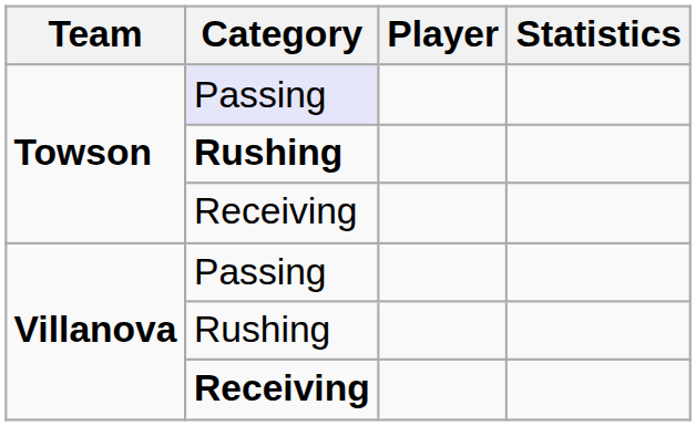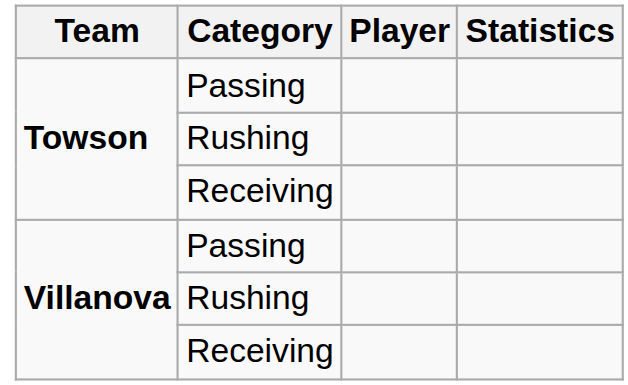Towson / Passing | Category: lavender background -> no background
Towson / Rushing | Category: bold -> normal
Villanova / Receiving | Category: bold -> normal
